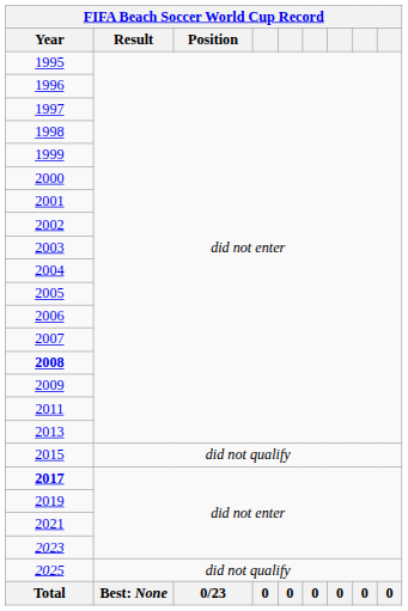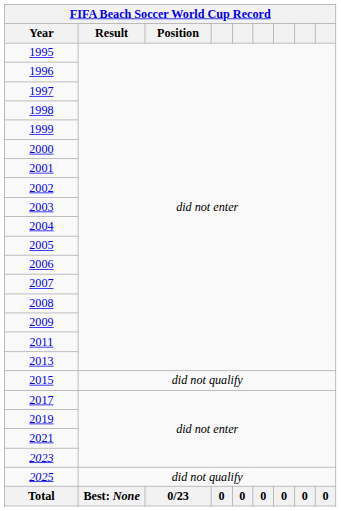2008 | Year: bold -> normal
2017 | Year: bold -> normal
